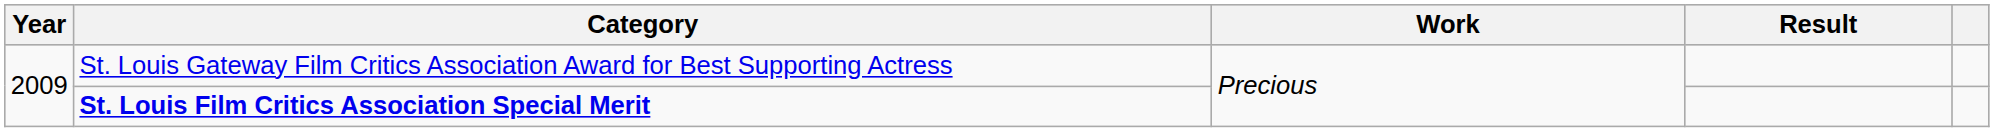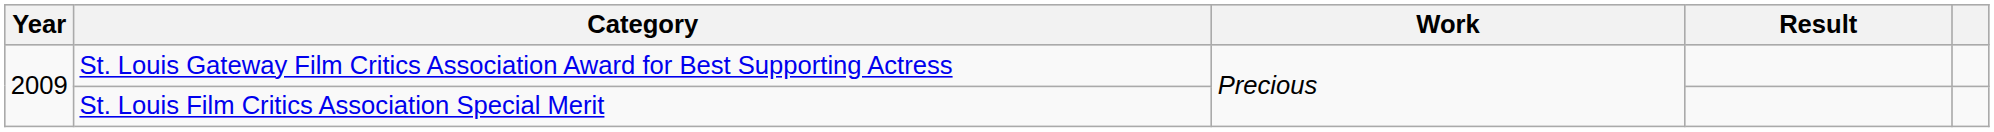St. Louis Film Critics Association Special Merit | Category: bold -> normal
